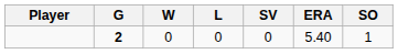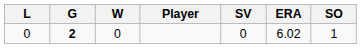columns swapped: Player <-> L
row 2 | ERA: 5.40 -> 6.02
